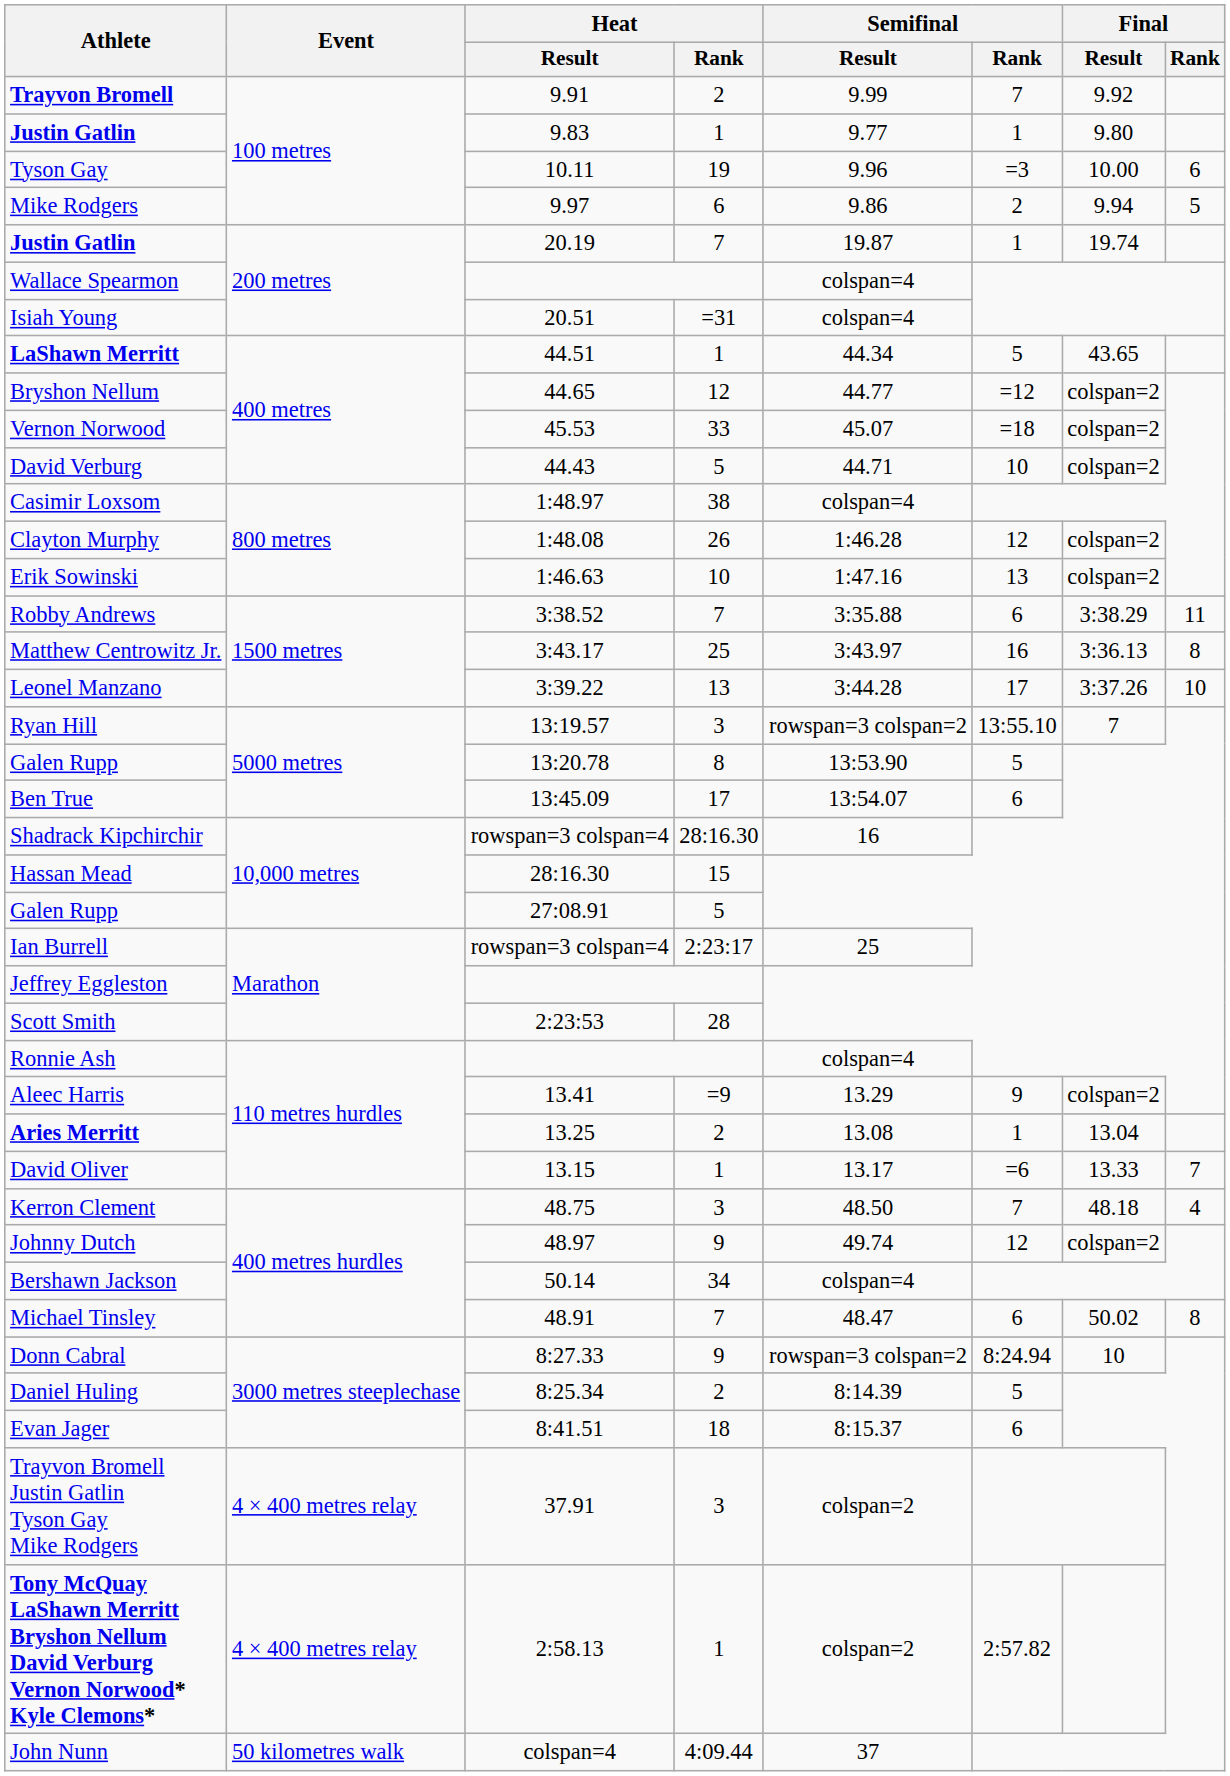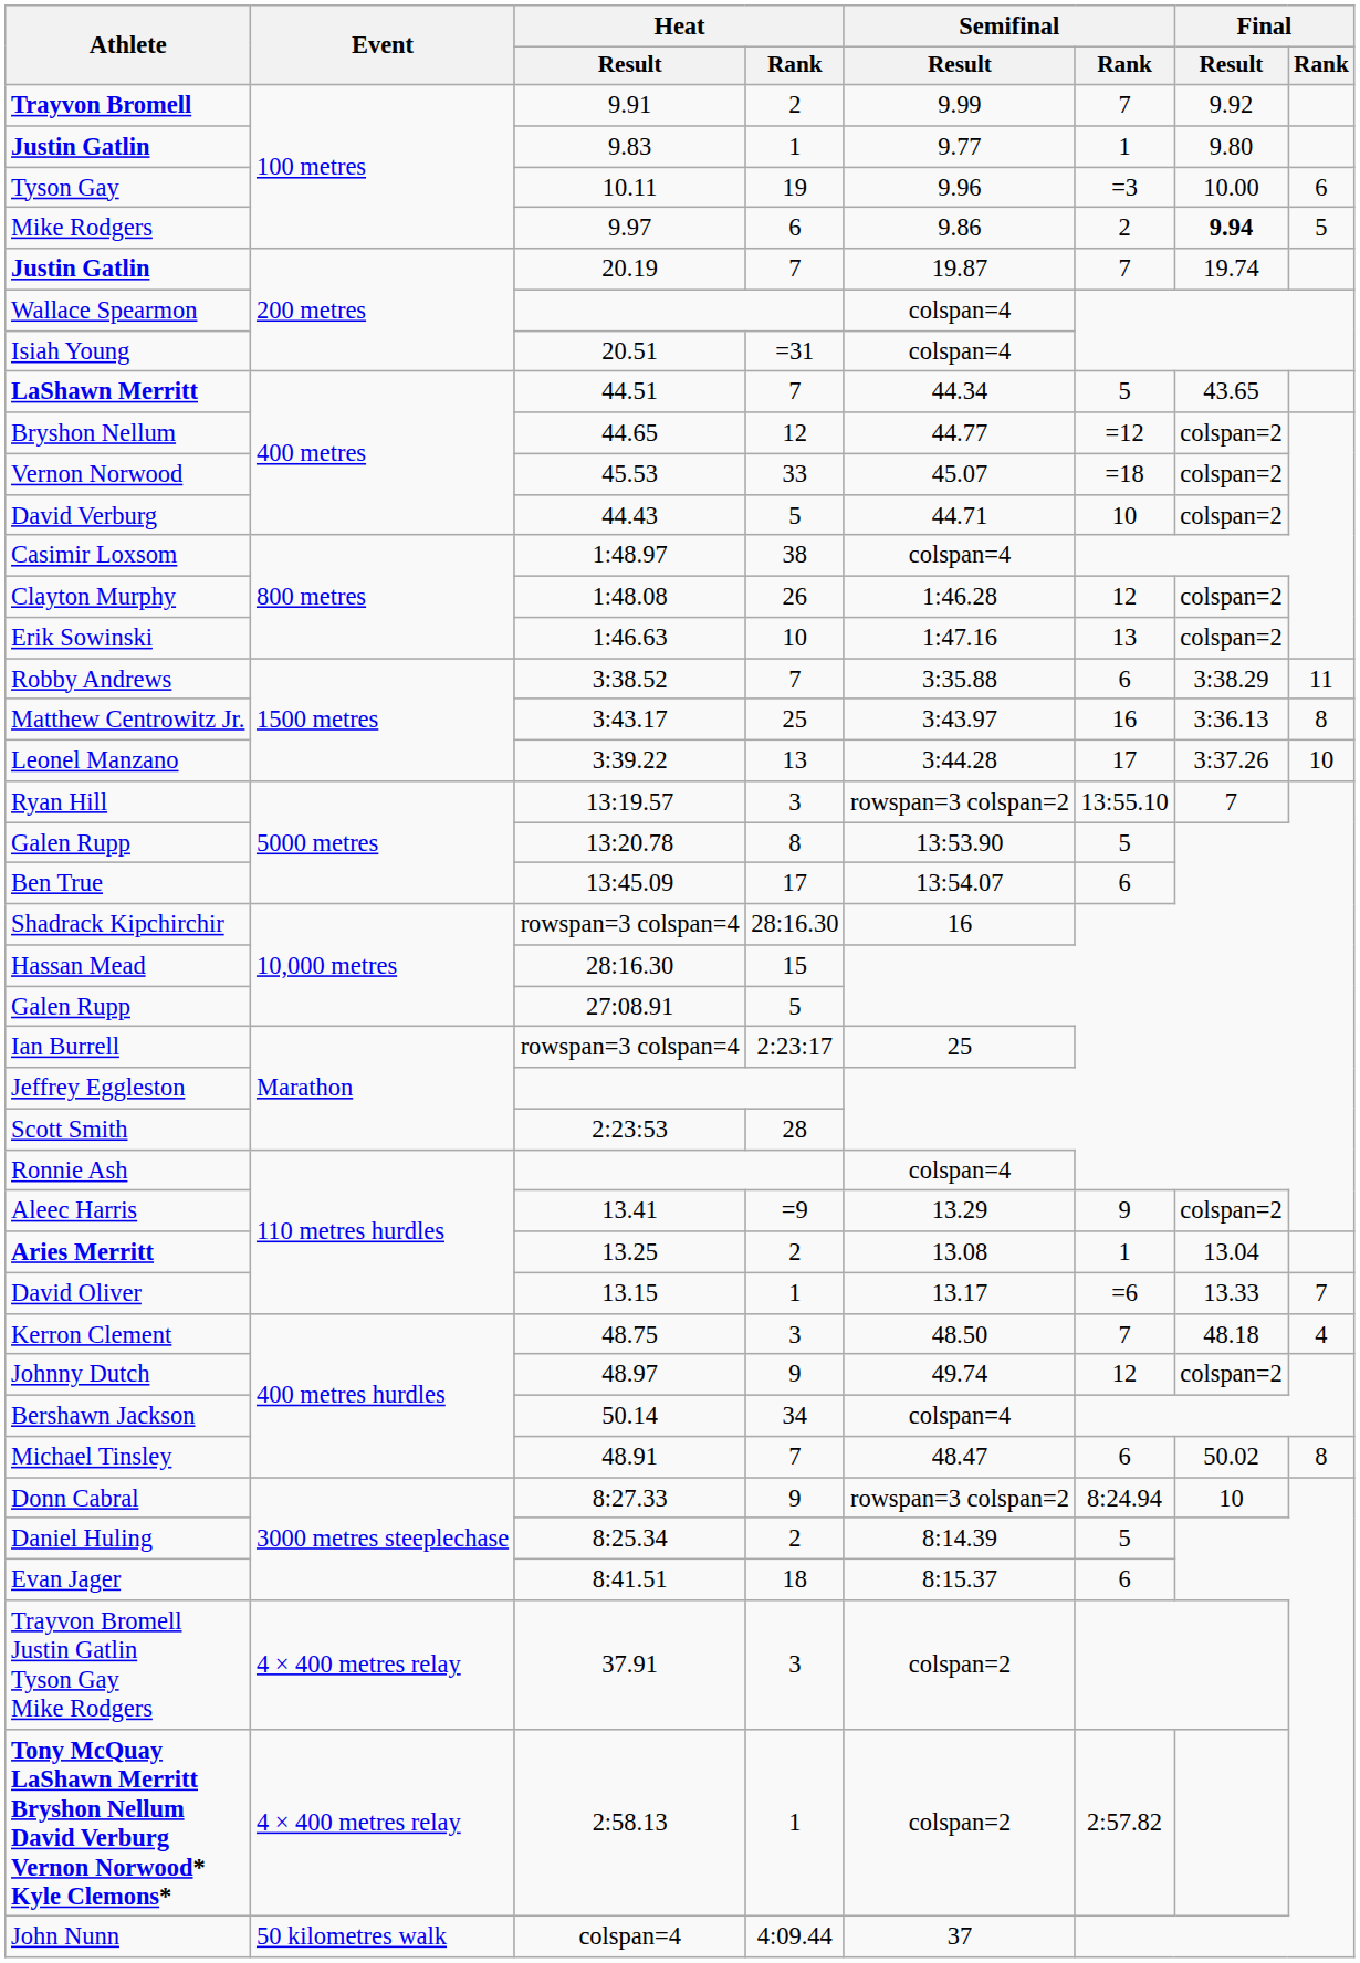Mike Rodgers | Final / Result: normal -> bold
Justin Gatlin / 20.19 | Semifinal / Rank: 1 -> 7
LaShawn Merritt | Heat / Rank: 1 -> 7
